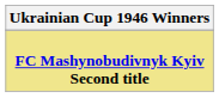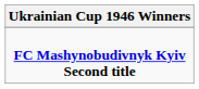row 2 | column 1: khaki background -> no background
